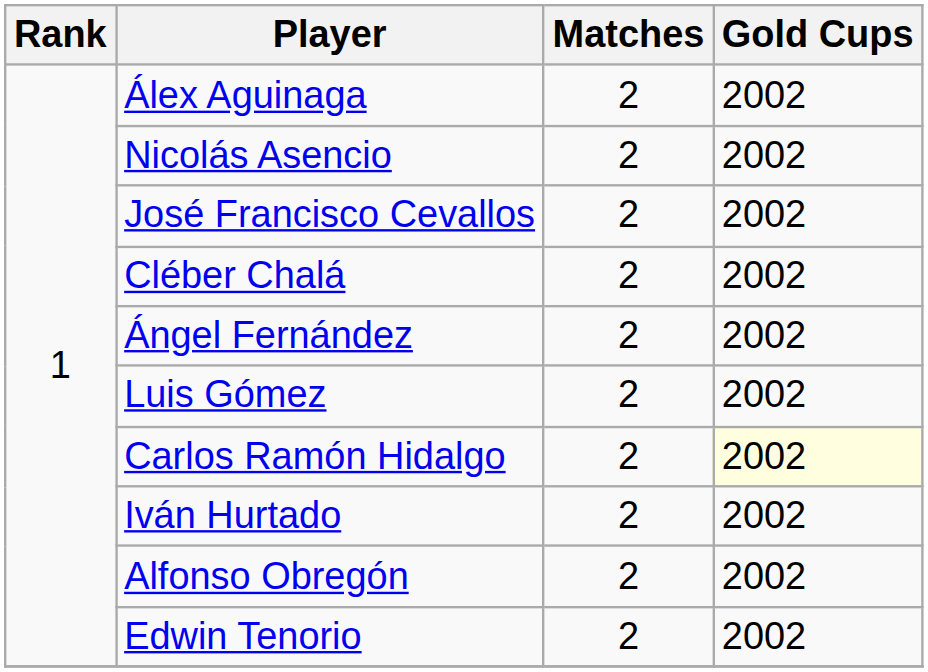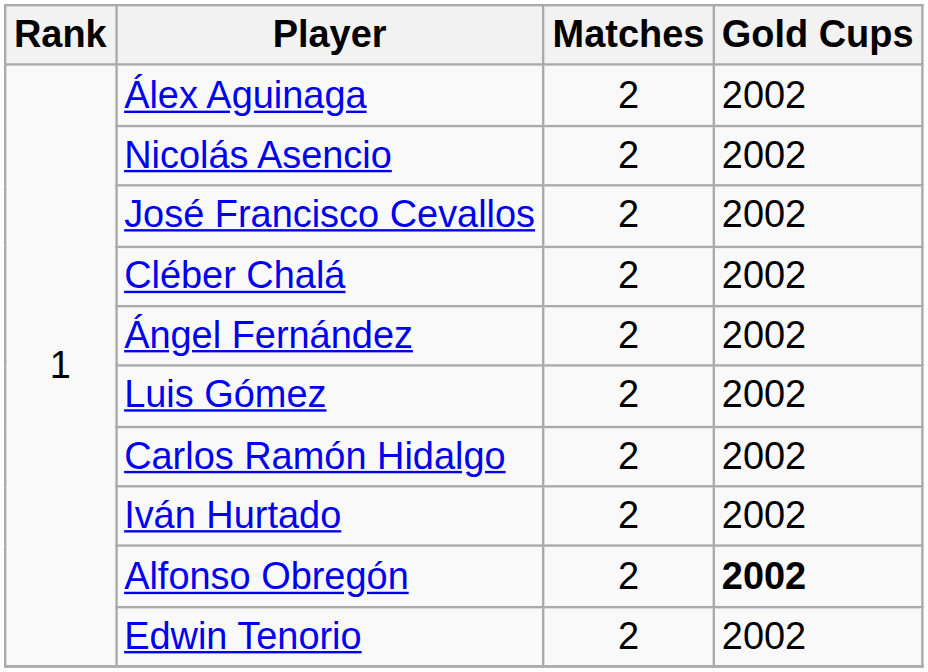Carlos Ramón Hidalgo | Gold Cups: lightyellow background -> no background
Alfonso Obregón | Gold Cups: normal -> bold
